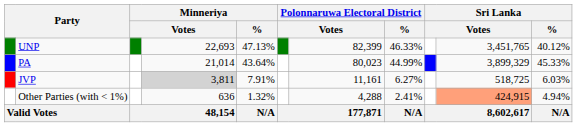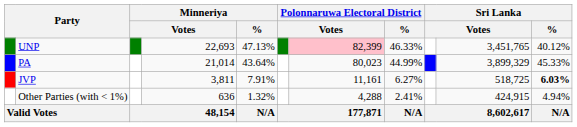UNP | column 7: no background -> pink background
JVP | column 4: lightgrey background -> no background
JVP | Sri Lanka / %: normal -> bold
Other Parties (with < 1%) | column 10: lightsalmon background -> no background
